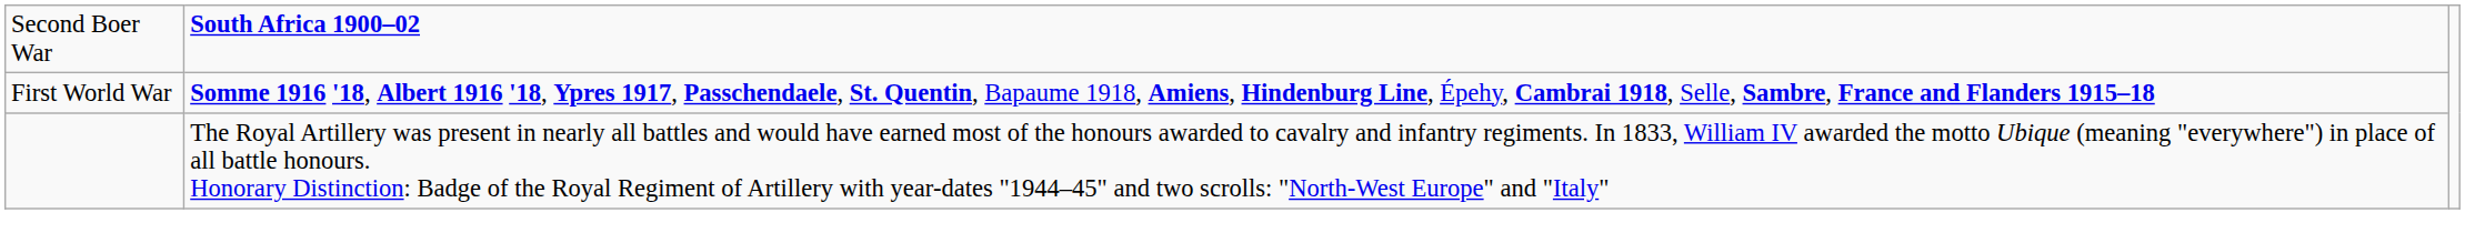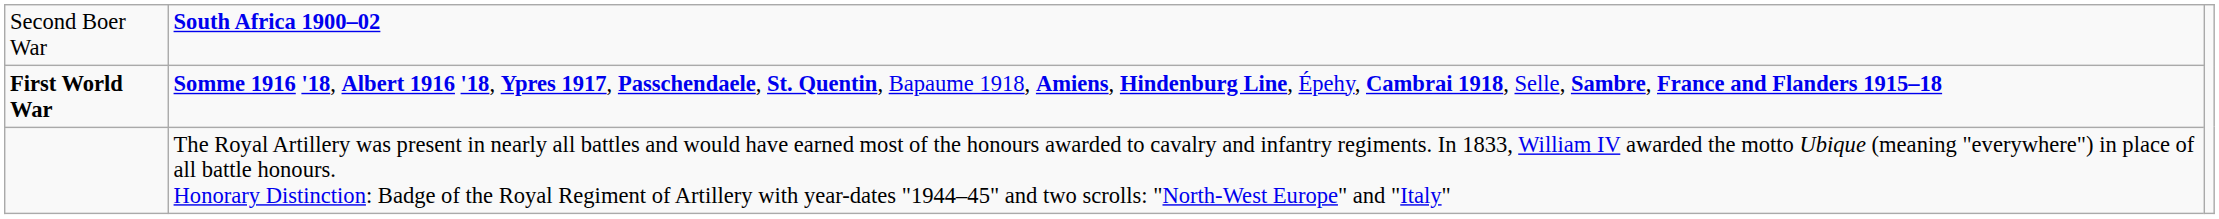First World War | column 1: normal -> bold
